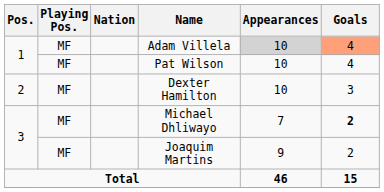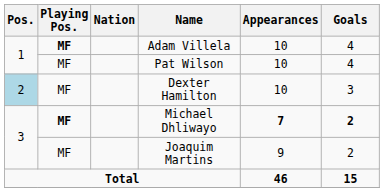Adam Villela | Playing Pos.: normal -> bold
Adam Villela | Appearances: lightgrey background -> no background
Adam Villela | Goals: lightsalmon background -> no background
Dexter Hamilton | Pos.: no background -> lightblue background
Michael Dhliwayo | Playing Pos.: normal -> bold
Michael Dhliwayo | Appearances: normal -> bold
